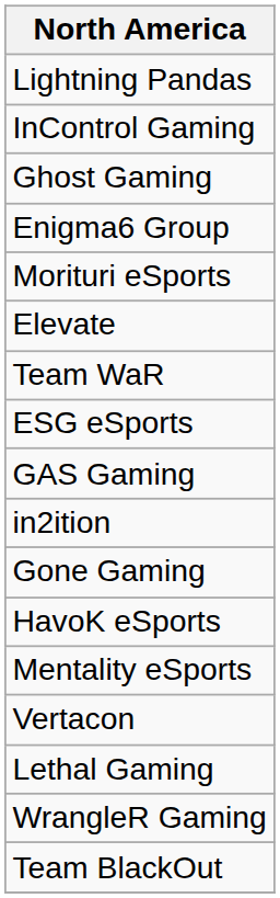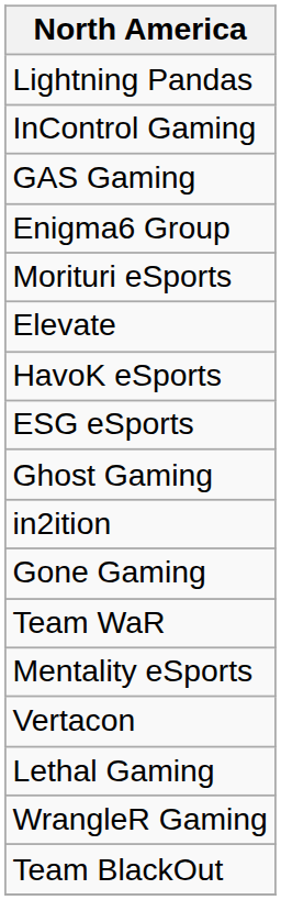row 4 | column 1: Ghost Gaming -> GAS Gaming
row 8 | column 1: Team WaR -> HavoK eSports
row 10 | column 1: GAS Gaming -> Ghost Gaming
row 13 | column 1: HavoK eSports -> Team WaR
